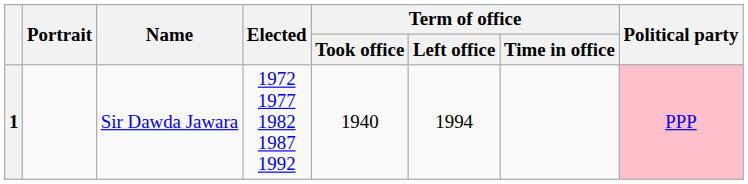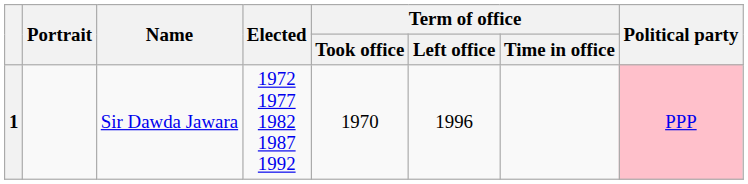1 | Term of office / Took office: 1940 -> 1970
1 | Term of office / Left office: 1994 -> 1996
